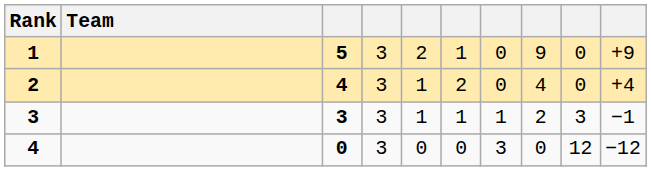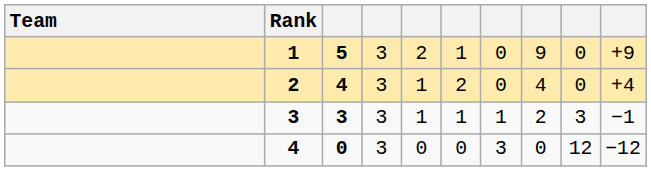columns swapped: Rank <-> Team
